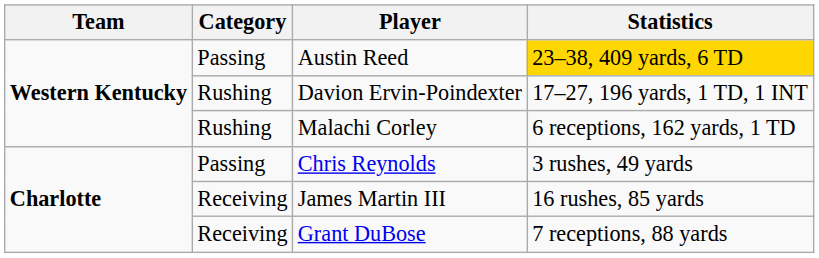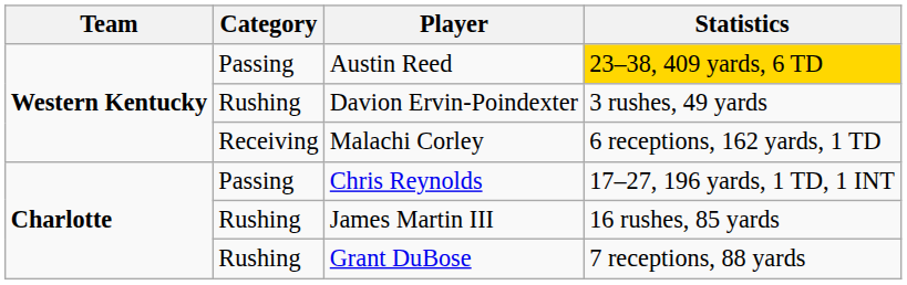Davion Ervin-Poindexter | Statistics: 17–27, 196 yards, 1 TD, 1 INT -> 3 rushes, 49 yards
Malachi Corley | Category: Rushing -> Receiving
Chris Reynolds | Statistics: 3 rushes, 49 yards -> 17–27, 196 yards, 1 TD, 1 INT
James Martin III | Category: Receiving -> Rushing
Grant DuBose | Category: Receiving -> Rushing
